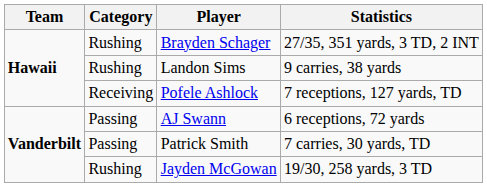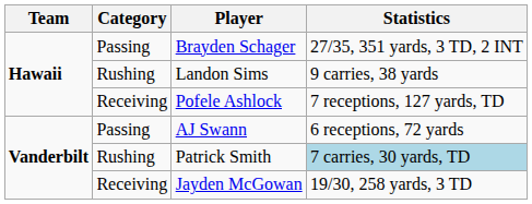Brayden Schager | Category: Rushing -> Passing
Patrick Smith | Category: Passing -> Rushing
Patrick Smith | Statistics: no background -> lightblue background
Jayden McGowan | Category: Rushing -> Receiving
